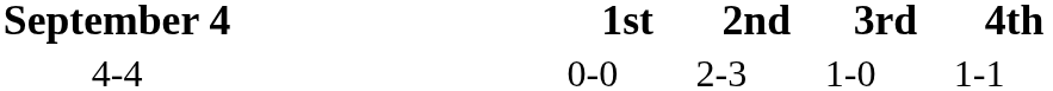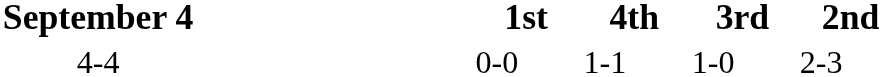columns swapped: 2nd <-> 4th
